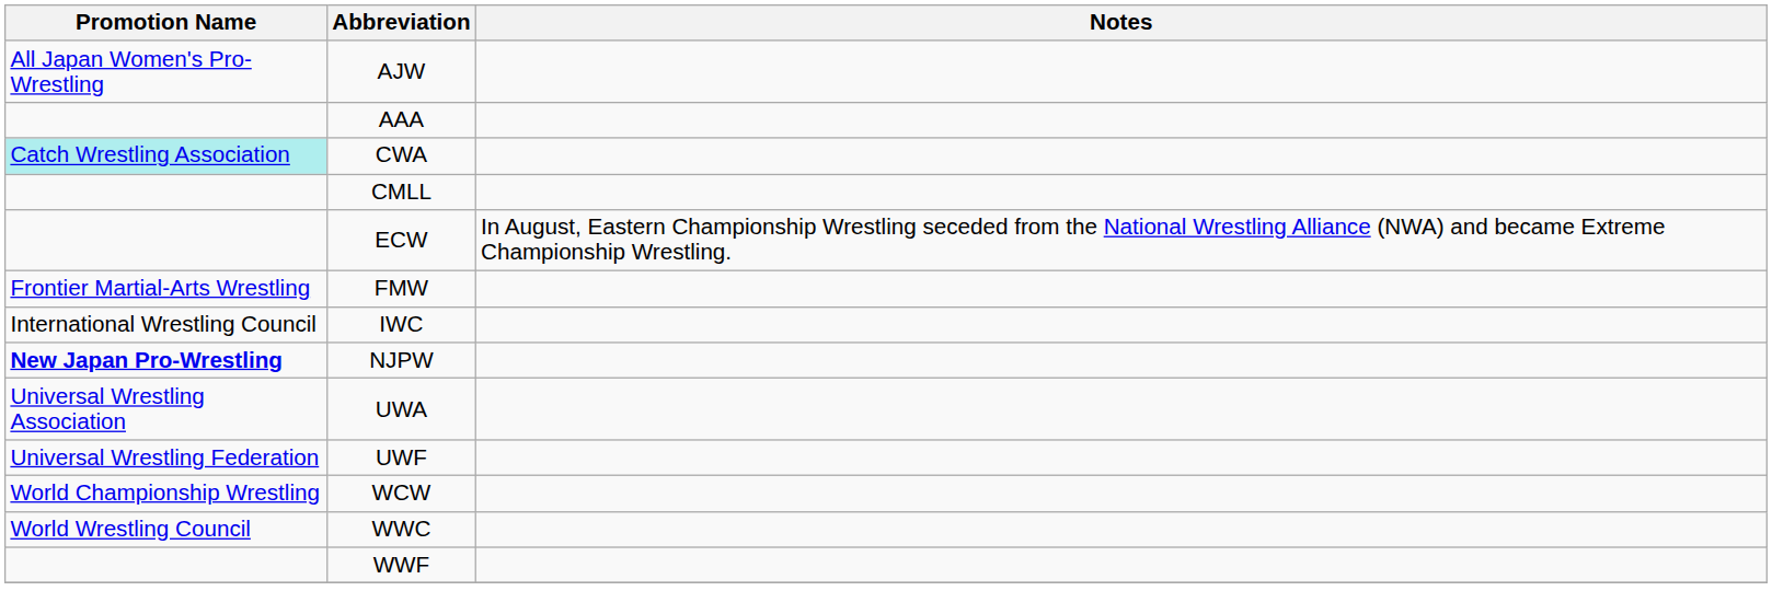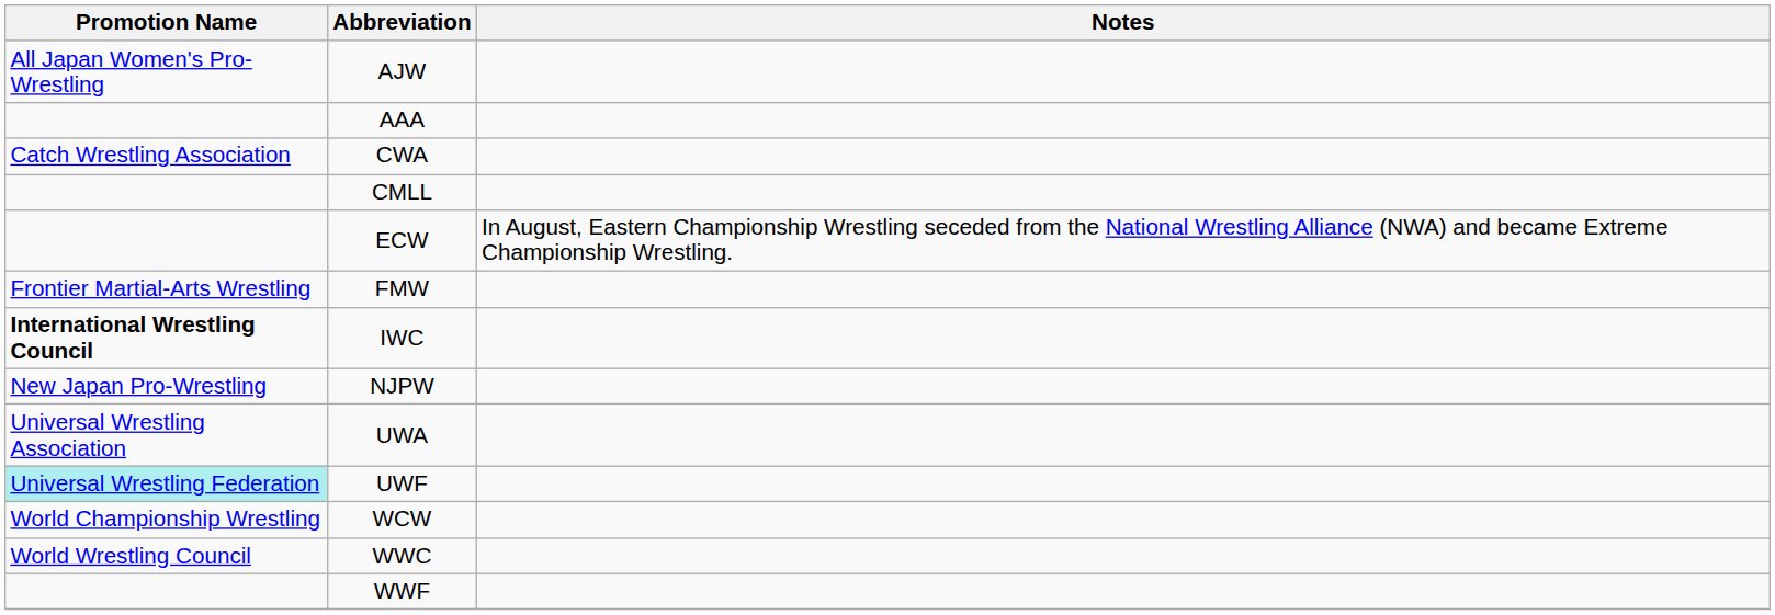CWA | Promotion Name: paleturquoise background -> no background
IWC | Promotion Name: normal -> bold
NJPW | Promotion Name: bold -> normal
UWF | Promotion Name: no background -> paleturquoise background
